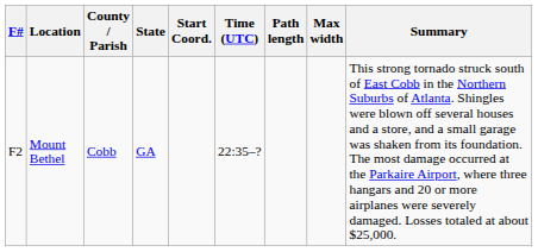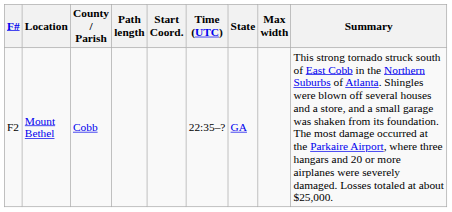columns swapped: State <-> Path length
